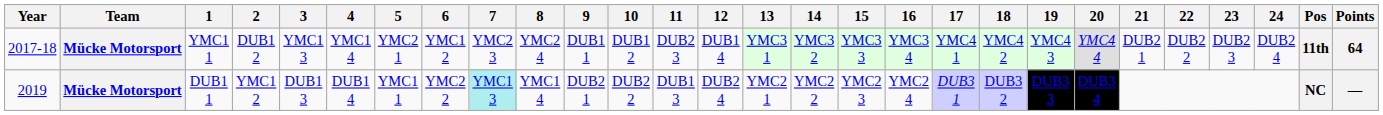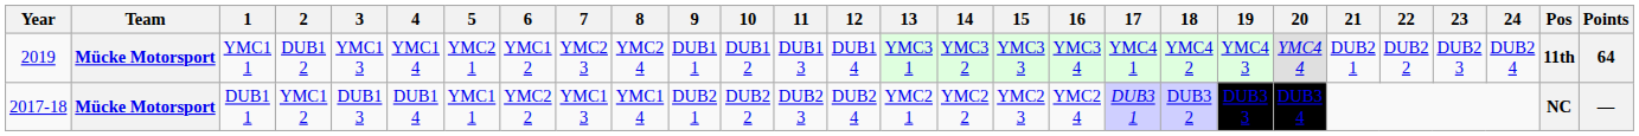row 2 | Year: 2017-18 -> 2019
row 2 | 11: DUB2 3 -> DUB1 3
row 3 | Year: 2019 -> 2017-18
row 3 | 7: paleturquoise background -> no background
row 3 | 11: DUB1 3 -> DUB2 3
